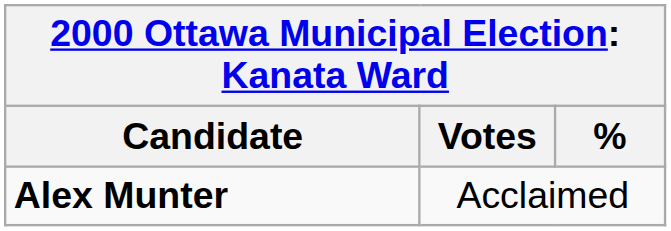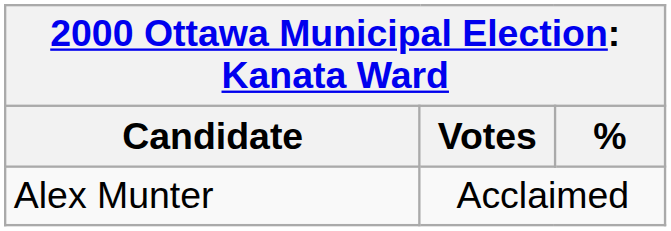Alex Munter | Candidate: bold -> normal
